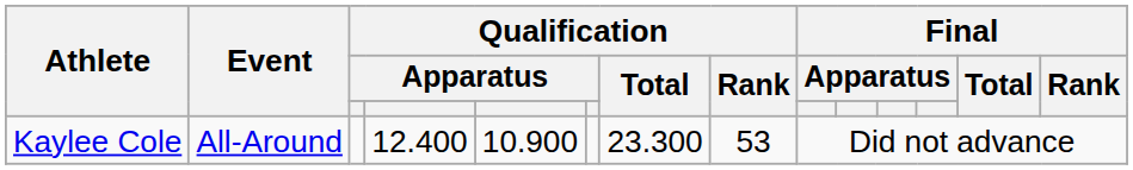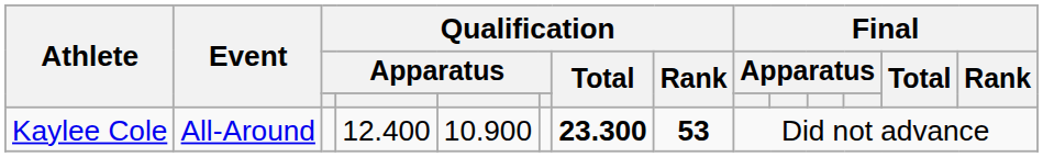row 4 | Qualification / Total: normal -> bold
row 4 | Qualification / Rank: normal -> bold
